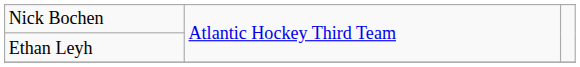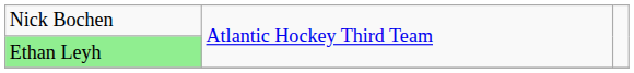Ethan Leyh | column 1: no background -> lightgreen background
